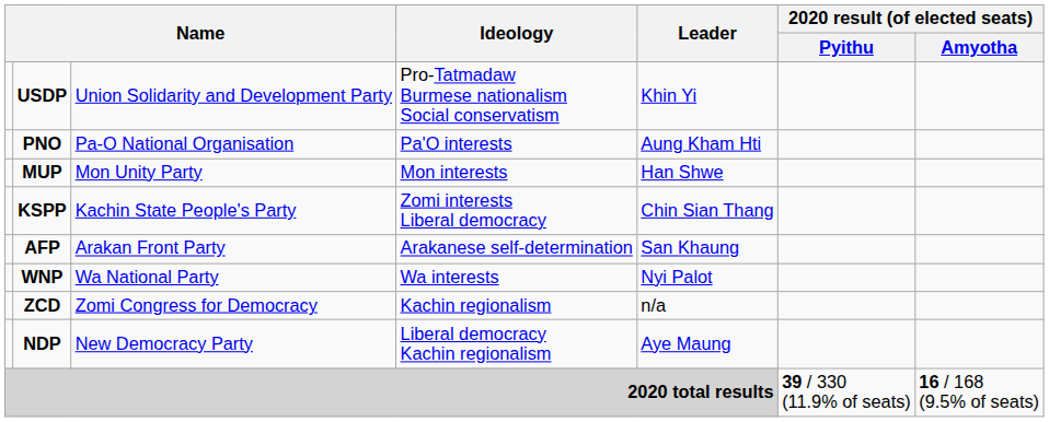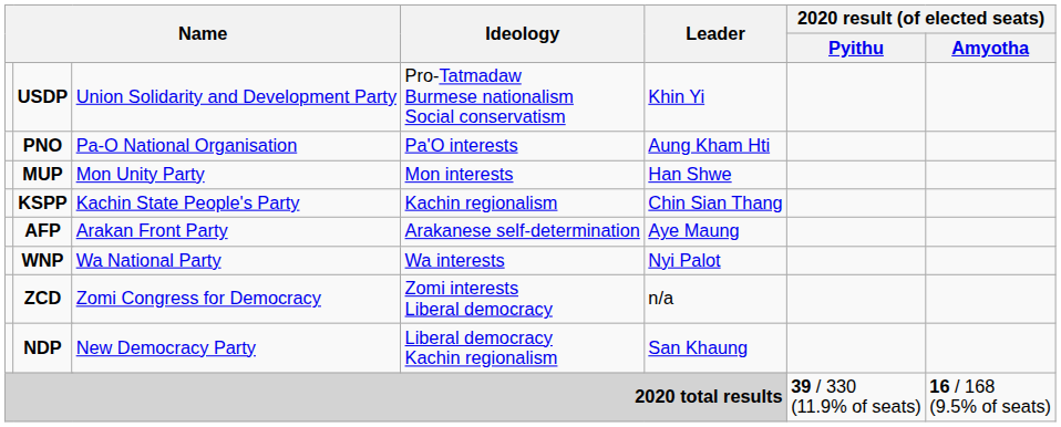KSPP | Ideology: Zomi interests Liberal democracy -> Kachin regionalism
AFP | Leader: San Khaung -> Aye Maung
ZCD | Ideology: Kachin regionalism -> Zomi interests Liberal democracy
NDP | Leader: Aye Maung -> San Khaung
